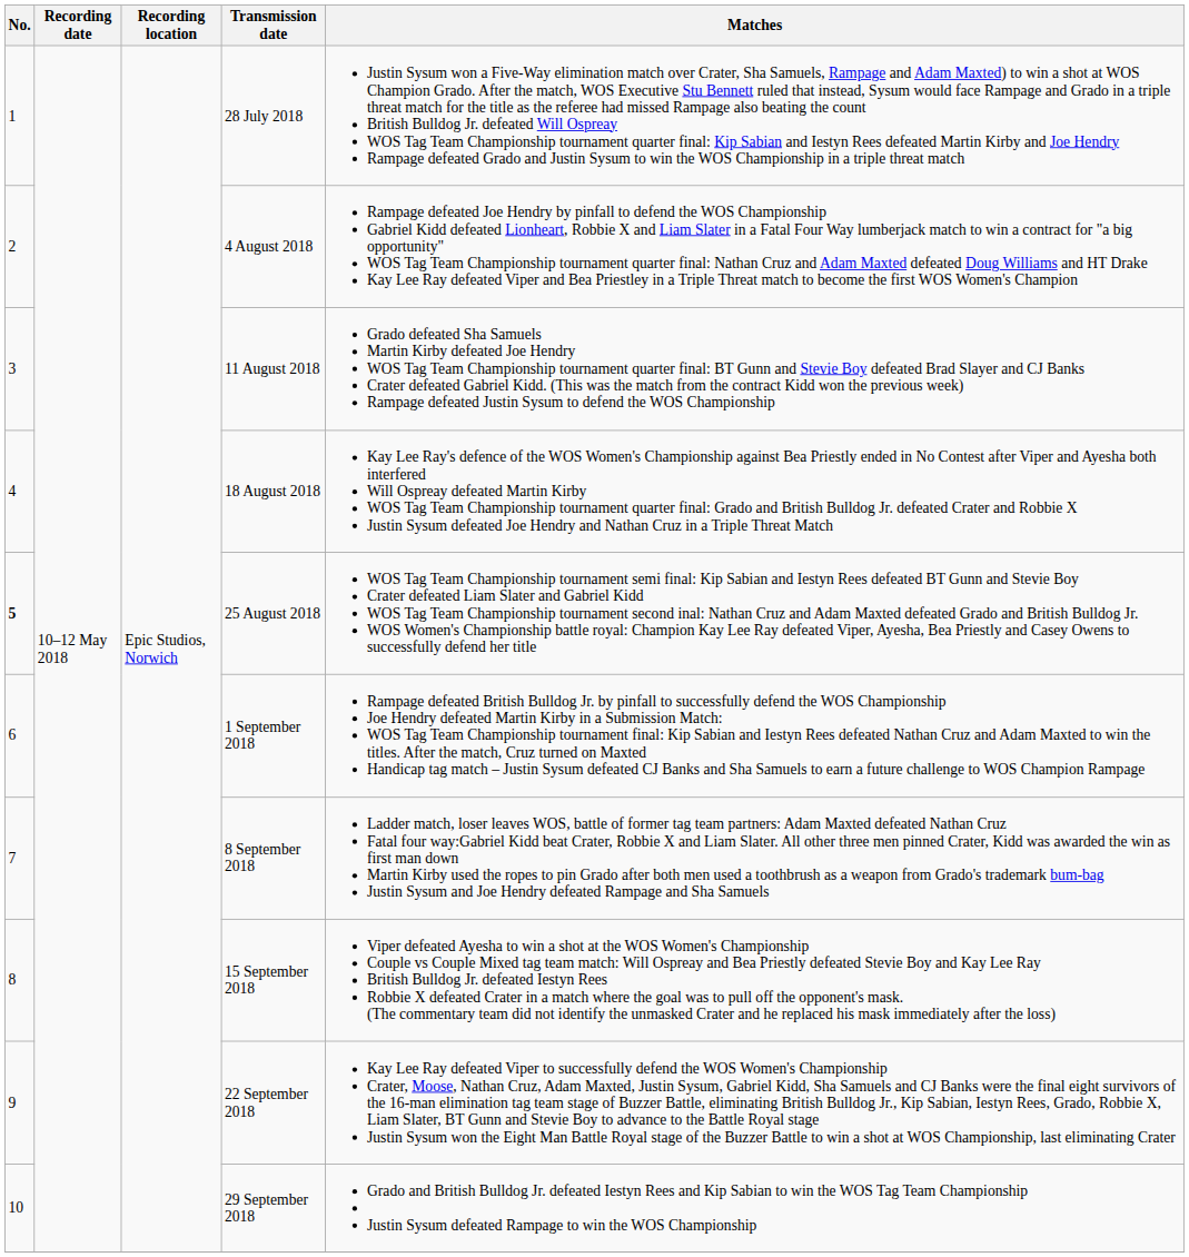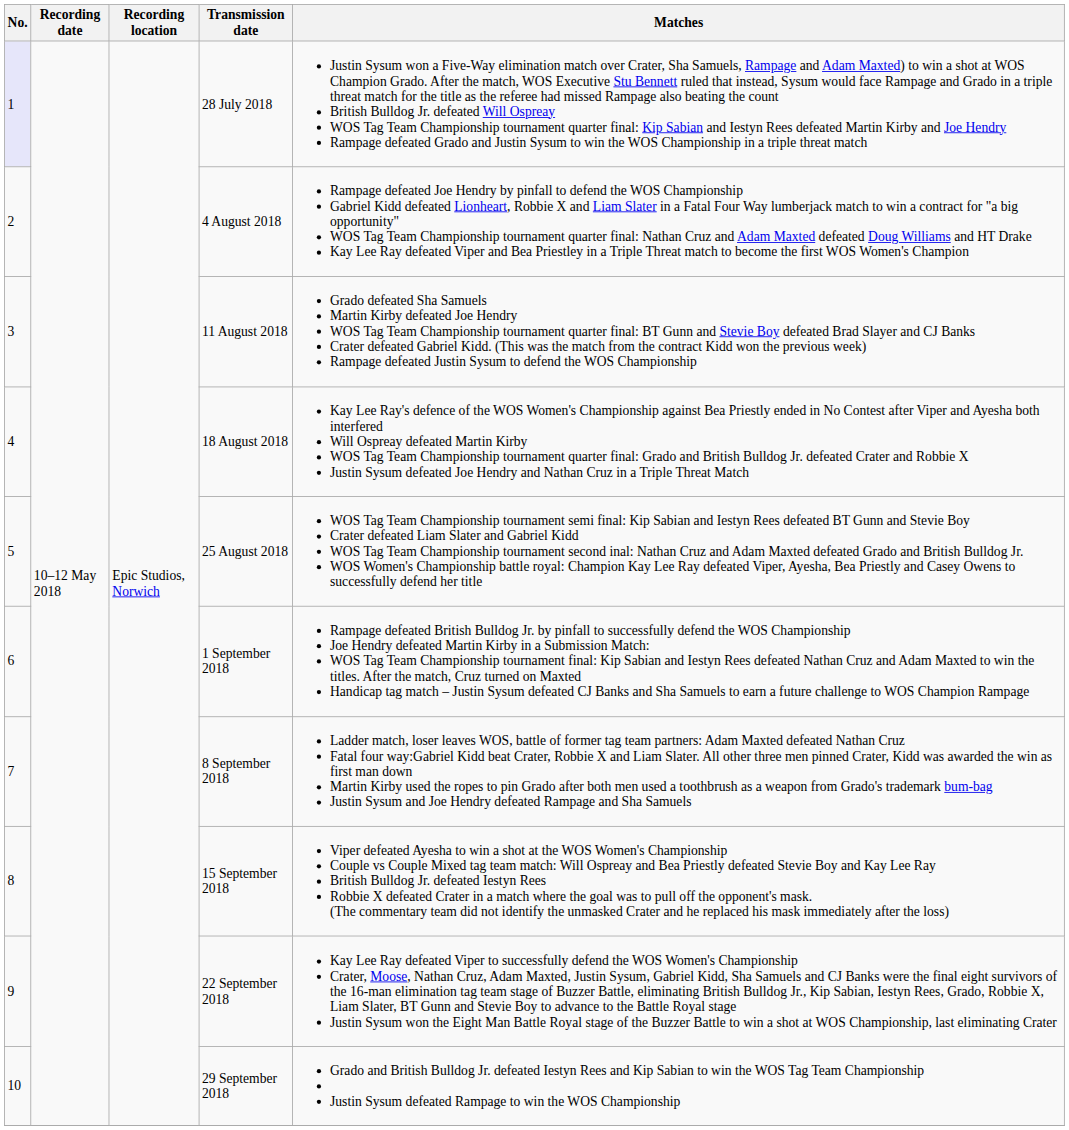28 July 2018 | No.: no background -> lavender background
25 August 2018 | No.: bold -> normal
